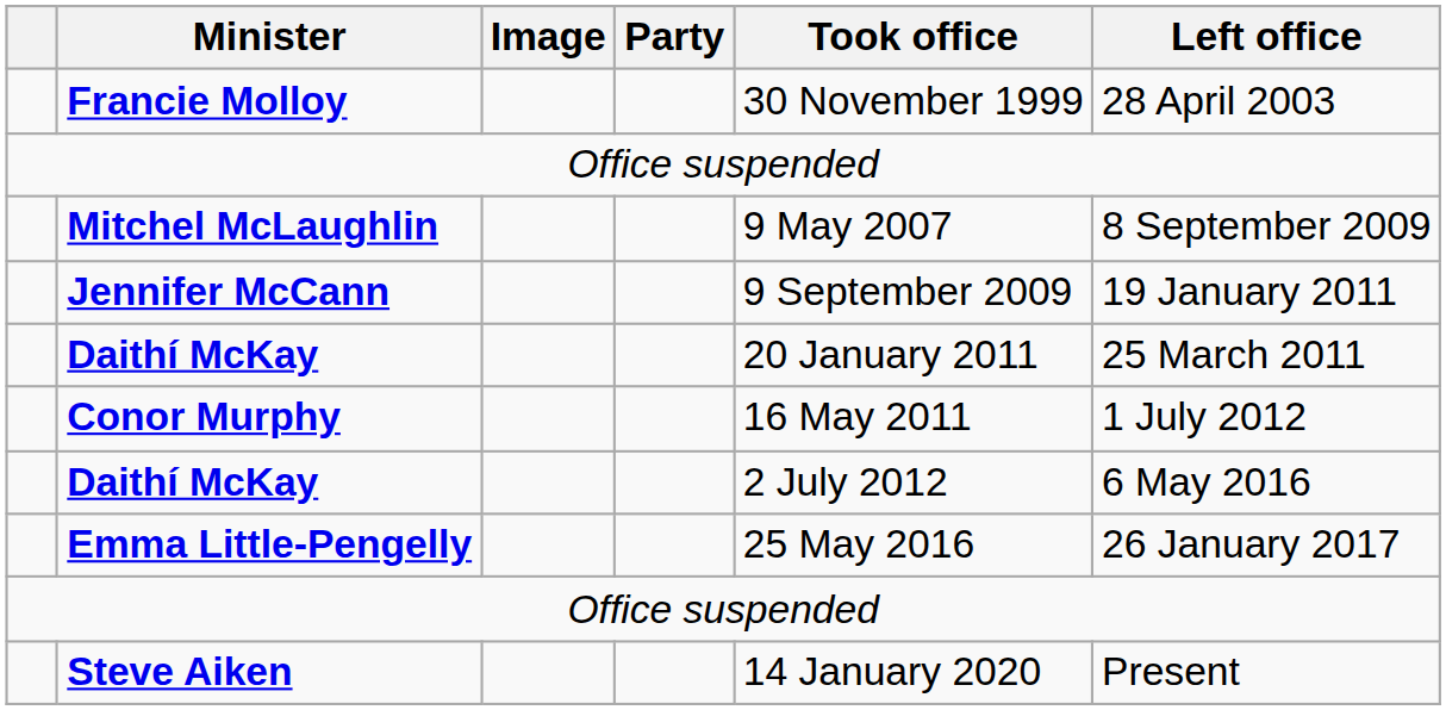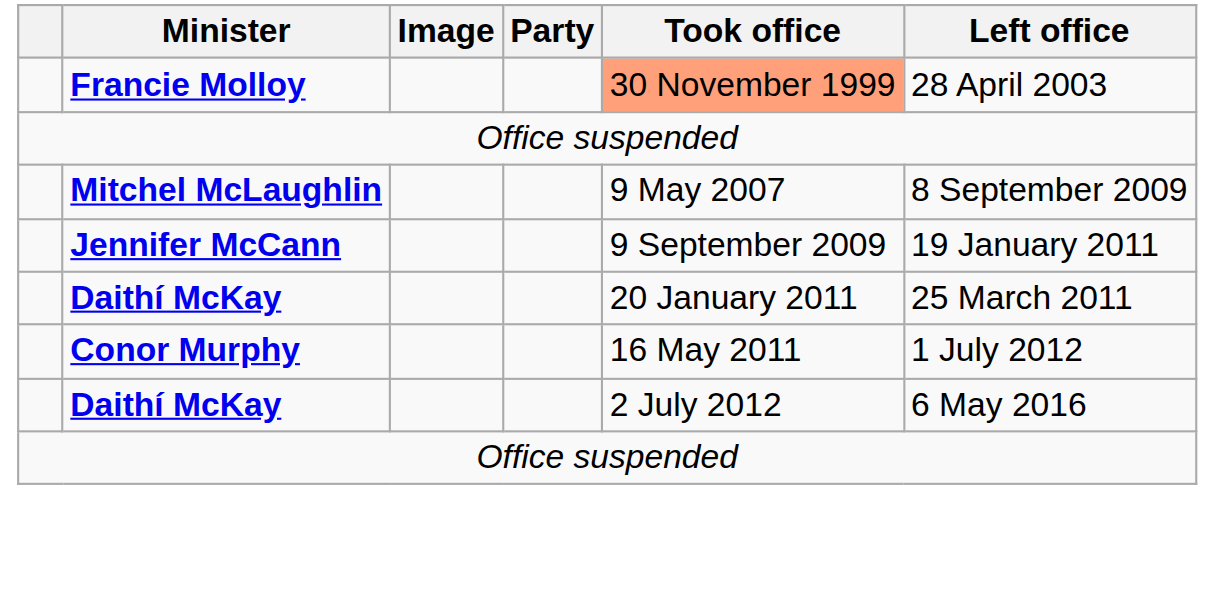Francie Molloy | Took office: no background -> lightsalmon background
- row: Emma Little-Pengelly | 25 May 2016 | 26 January 2017
- row: Steve Aiken | 14 January 2020 | Present
